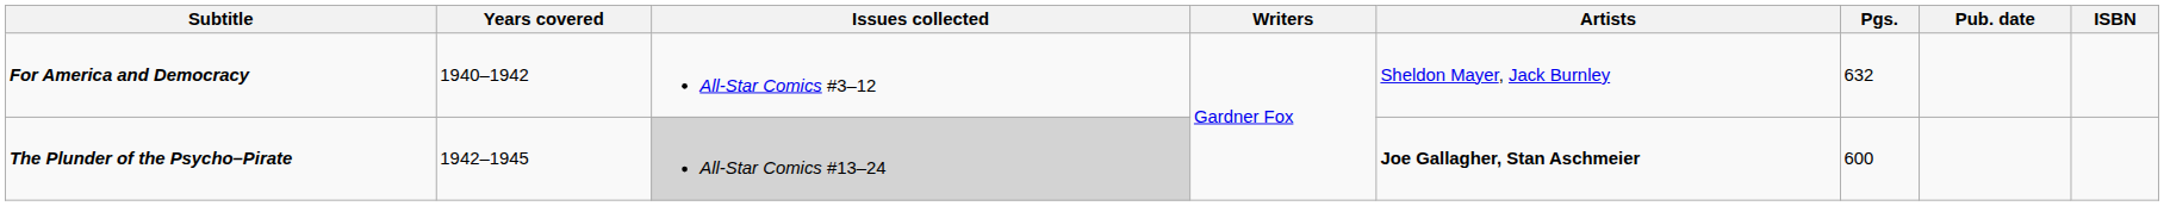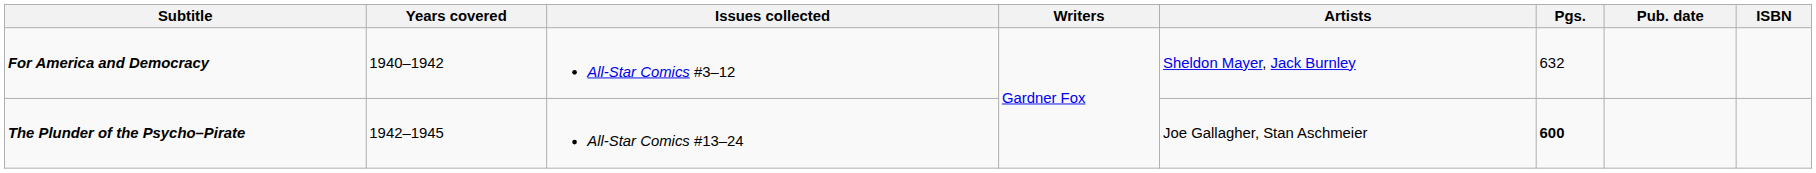row 3 | Issues collected: lightgrey background -> no background
row 3 | Artists: bold -> normal
row 3 | Pgs.: normal -> bold
